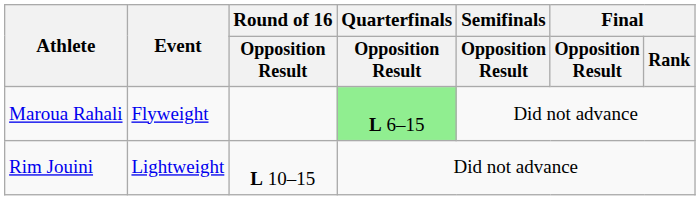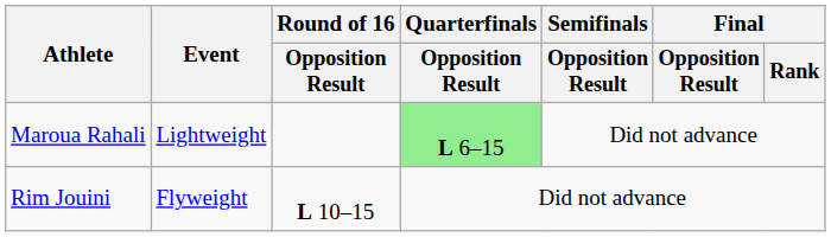Maroua Rahali | Event: Flyweight -> Lightweight
Rim Jouini | Event: Lightweight -> Flyweight
